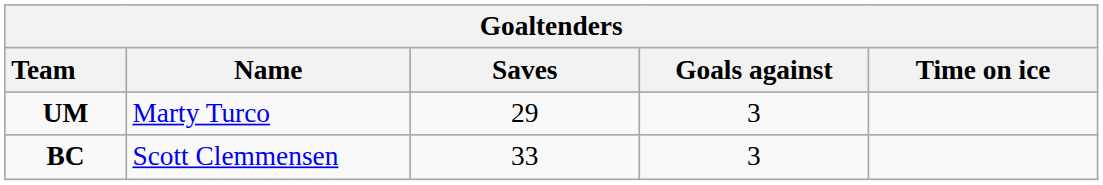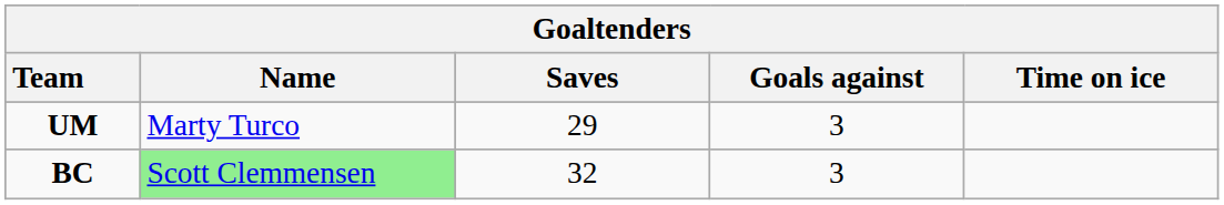BC | Name: no background -> lightgreen background
BC | Saves: 33 -> 32
